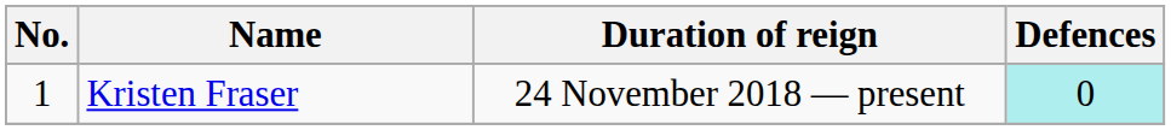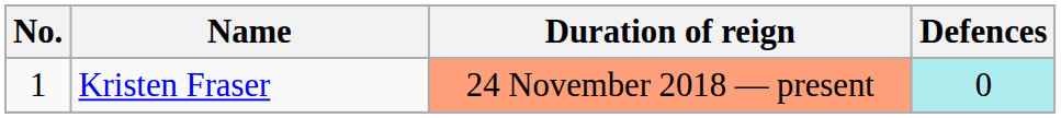Kristen Fraser | Duration of reign: no background -> lightsalmon background
